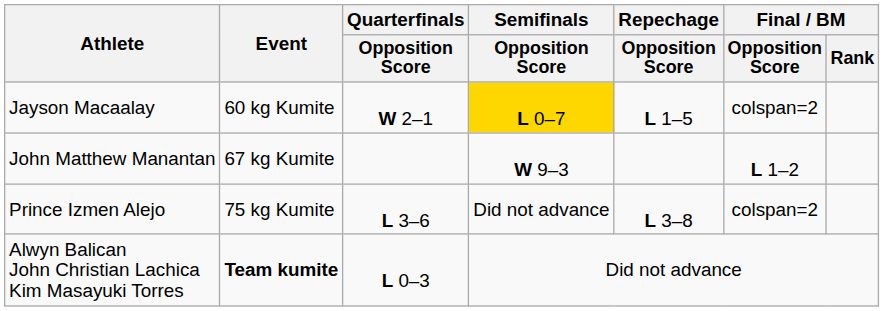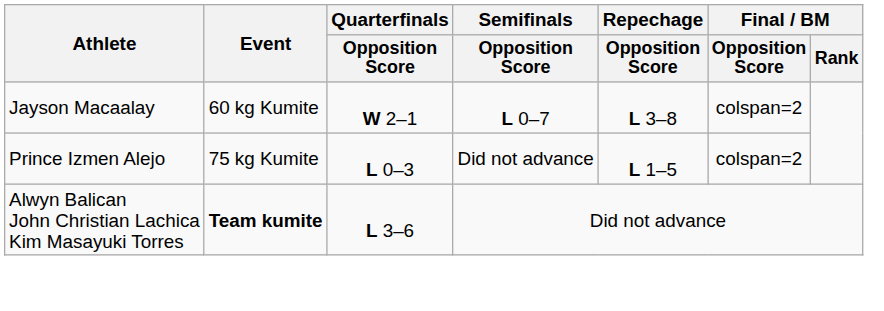Jayson Macaalay | Semifinals / Opposition Score: gold background -> no background
Jayson Macaalay | Repechage / Opposition Score: L 1–5 -> L 3–8
- row: John Matthew Manantan | 67 kg Kumite | W 9–3 | L 1–2
Prince Izmen Alejo | Quarterfinals / Opposition Score: L 3–6 -> L 0–3
Prince Izmen Alejo | Repechage / Opposition Score: L 3–8 -> L 1–5
Alwyn Balican John Christian Lachica Kim Masayuki Torres | Quarterfinals / Opposition Score: L 0–3 -> L 3–6
